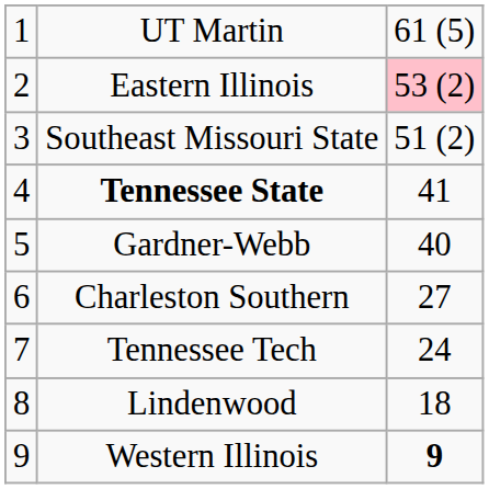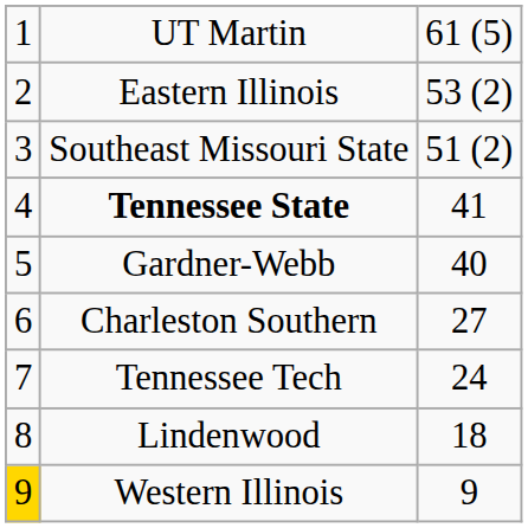Eastern Illinois | column 3: pink background -> no background
Western Illinois | column 1: no background -> gold background
Western Illinois | column 3: bold -> normal
